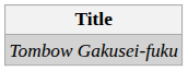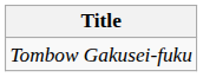row 2 | column 1: lightgrey background -> no background
